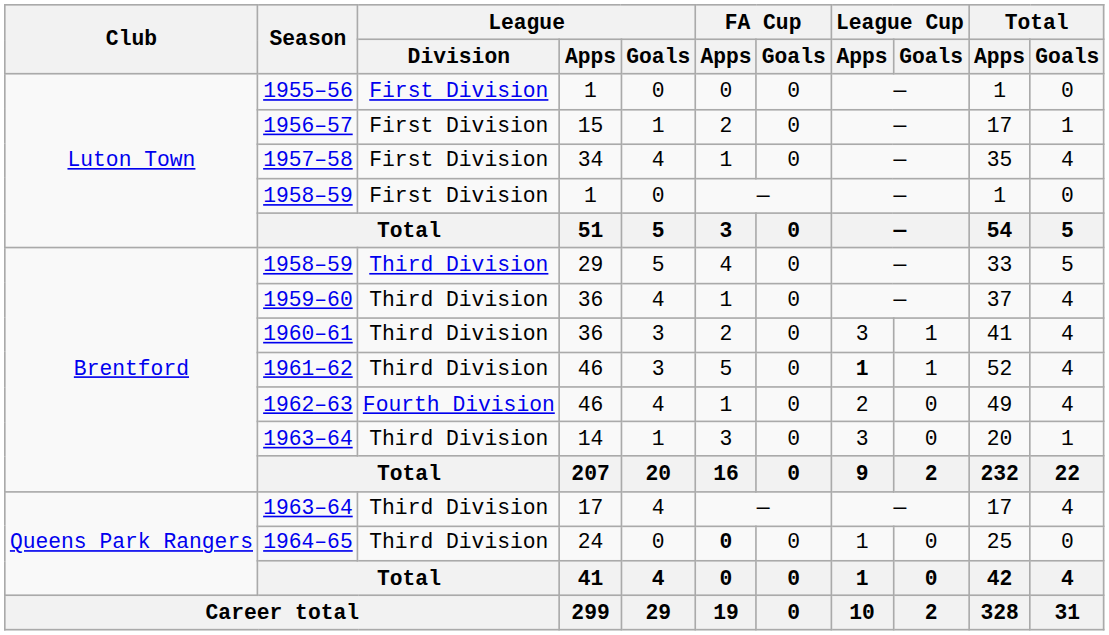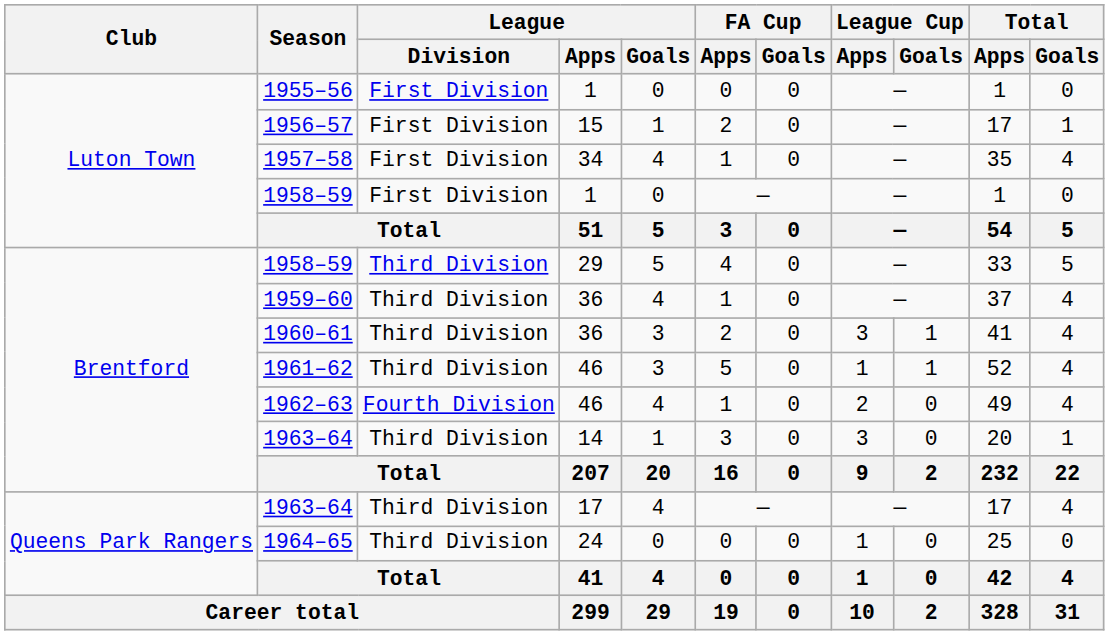1961–62 | League Cup / Apps: bold -> normal
1964–65 | FA Cup / Apps: bold -> normal
